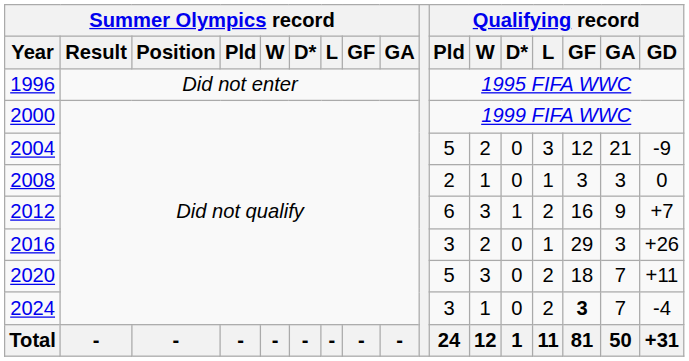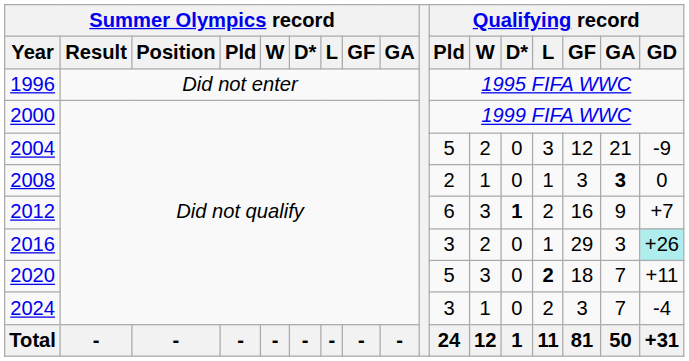2008 | Qualifying record / GA: normal -> bold
2012 | Qualifying record / D*: normal -> bold
2016 | Qualifying record / GD: no background -> paleturquoise background
2020 | Qualifying record / L: normal -> bold
2024 | Qualifying record / GF: bold -> normal
